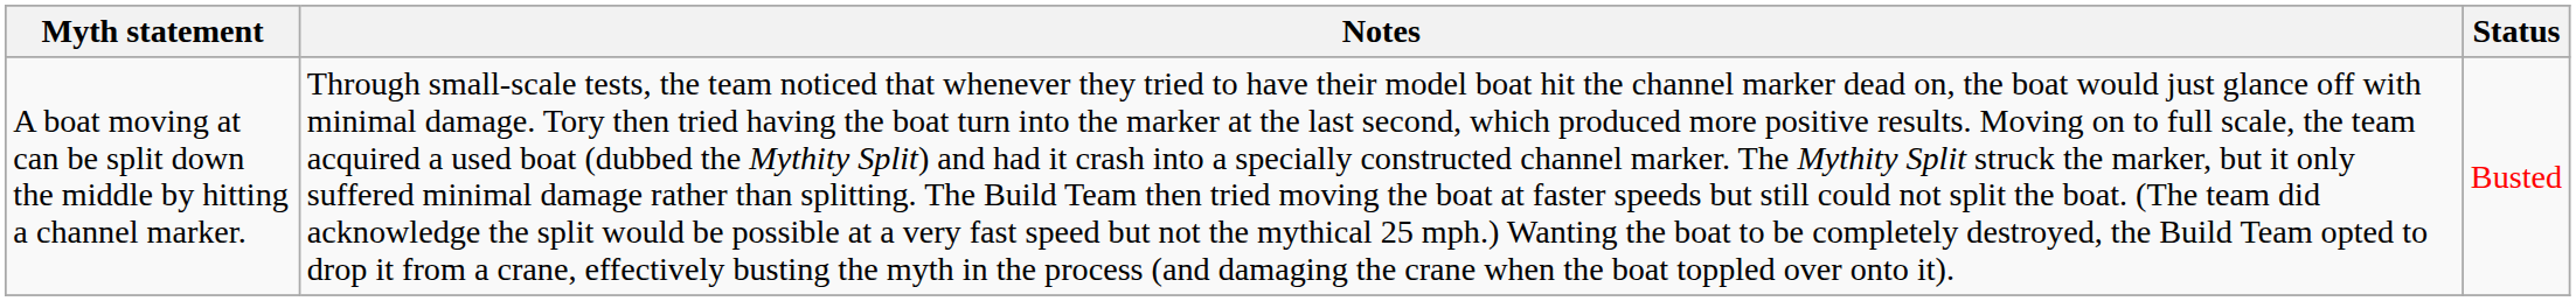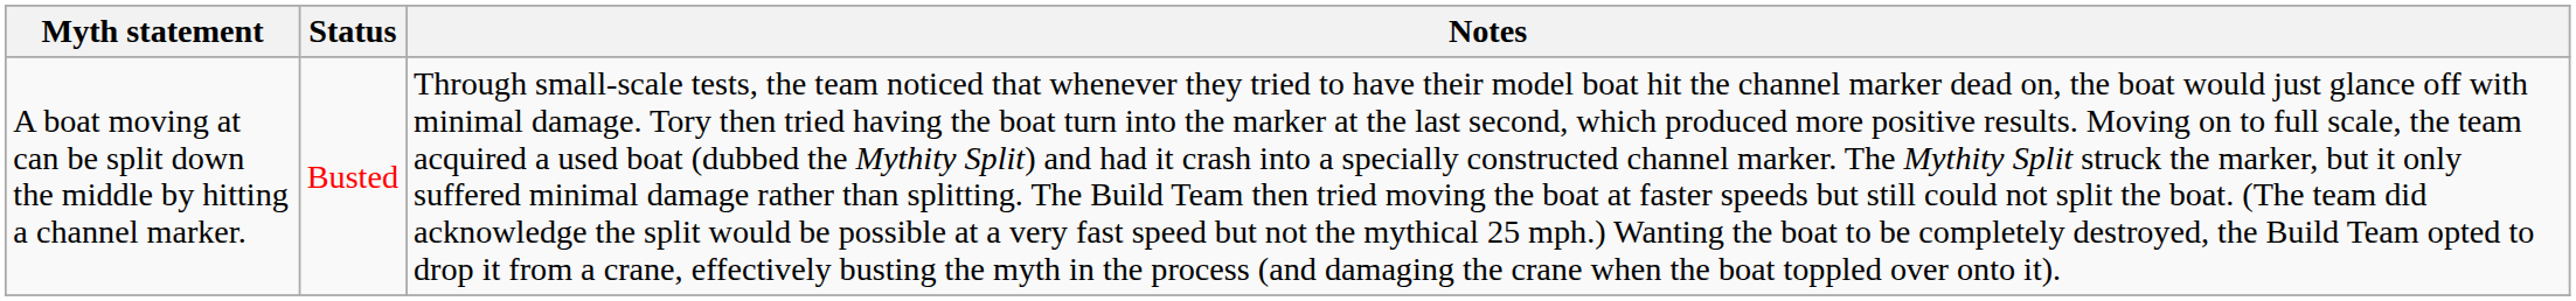columns swapped: Status <-> Notes
